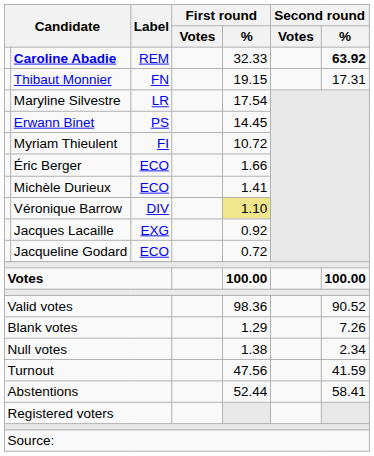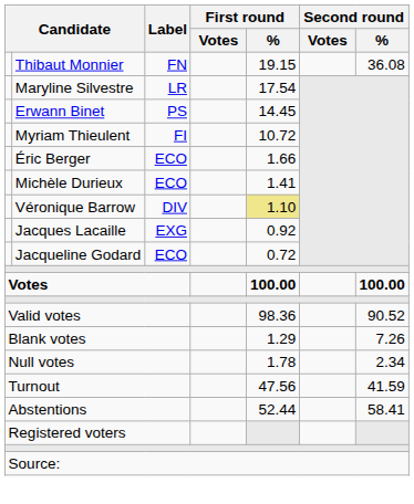- row: Caroline Abadie | REM | 32.33 | 63.92
Thibaut Monnier | Second round / %: 17.31 -> 36.08
Null votes | First round / %: 1.38 -> 1.78
